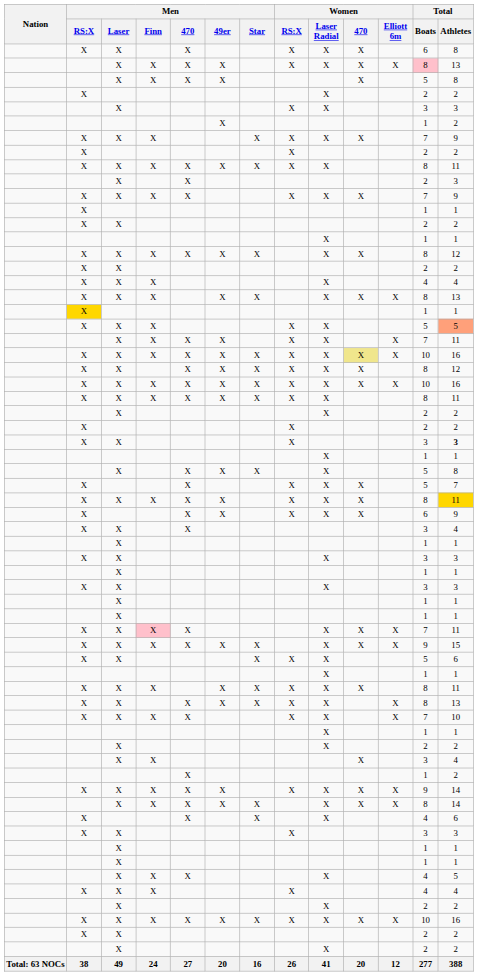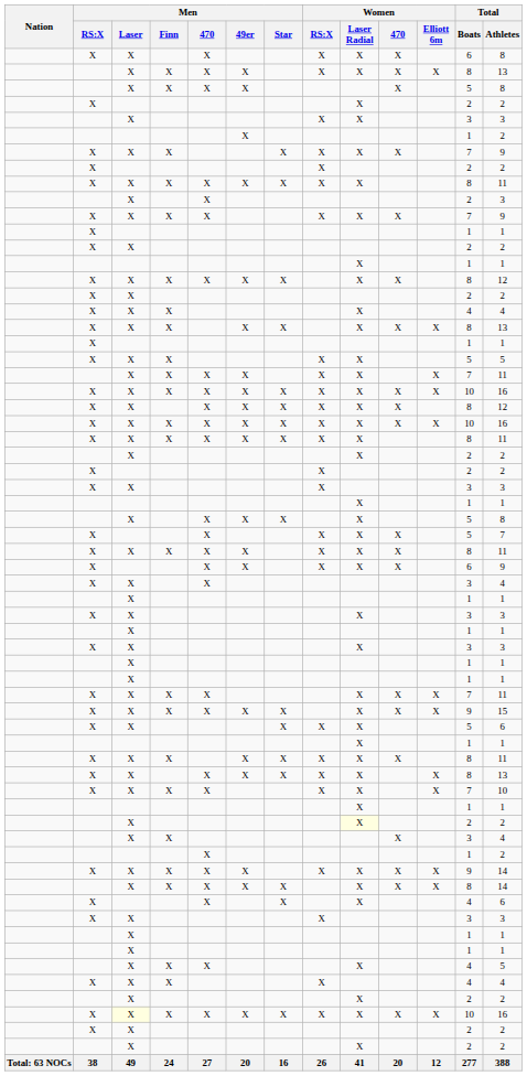row 4 | Total / Boats: pink background -> no background
row 21 | Men / RS:X: gold background -> no background
row 22 | Total / Athletes: lightsalmon background -> no background
row 24 | Women / 470: khaki background -> no background
row 30 | Total / Athletes: bold -> normal
row 34 | Total / Athletes: gold background -> no background
row 43 | Men / Finn: pink background -> no background
row 51 | Women / Laser Radial: no background -> lightyellow background
row 63 | Men / Laser: no background -> lightyellow background
